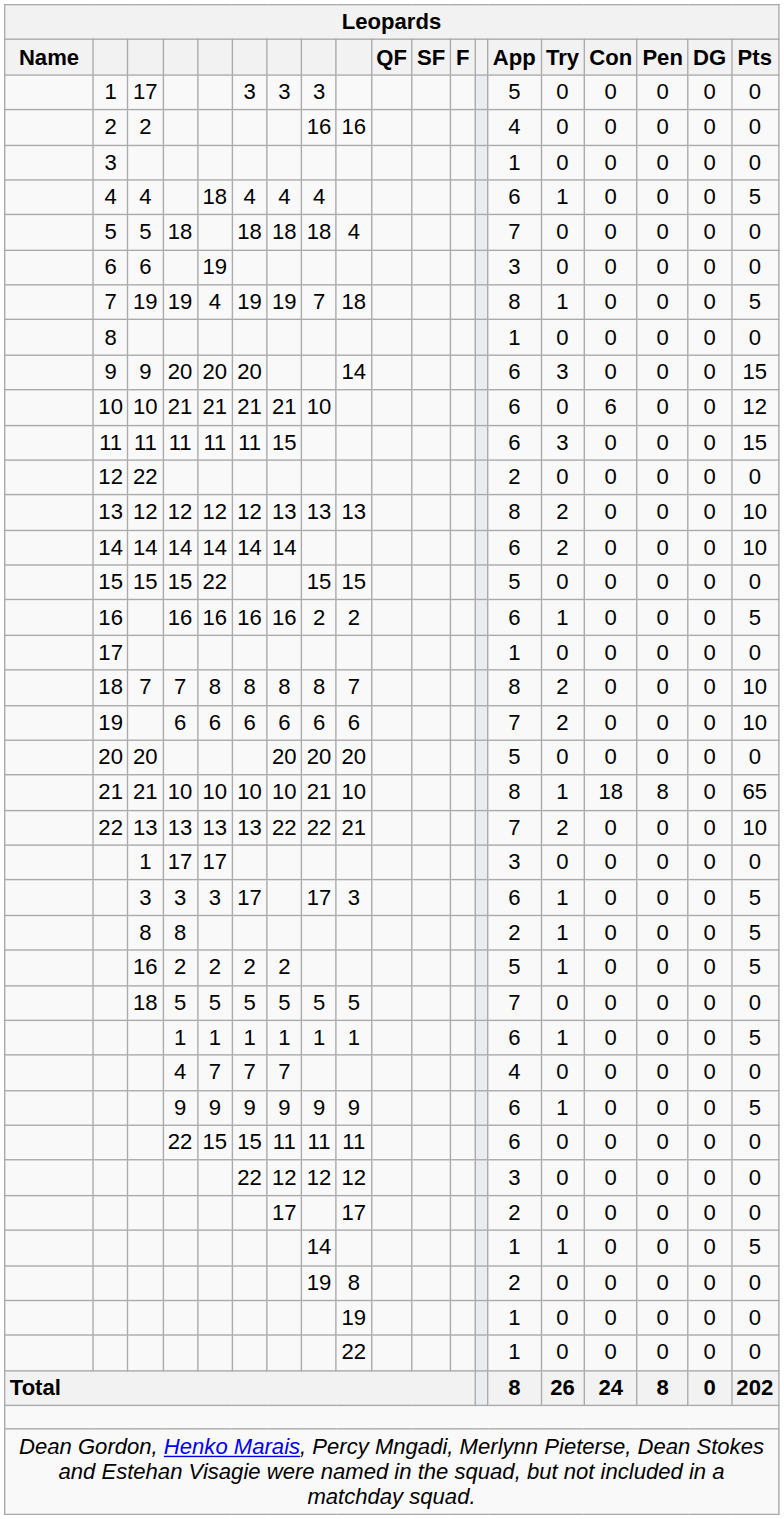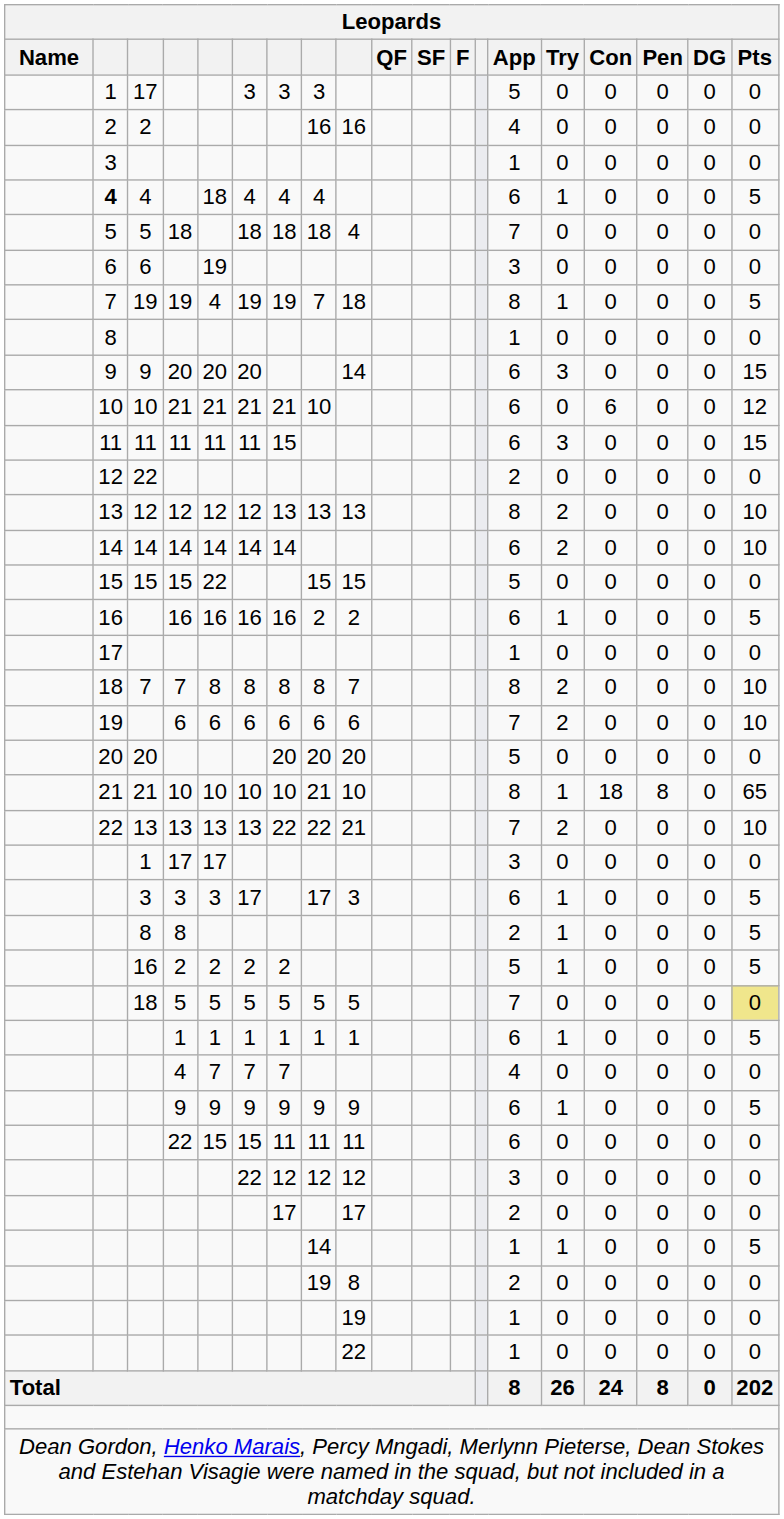row 6 | column 2: normal -> bold
row 29 | Pts: no background -> khaki background
